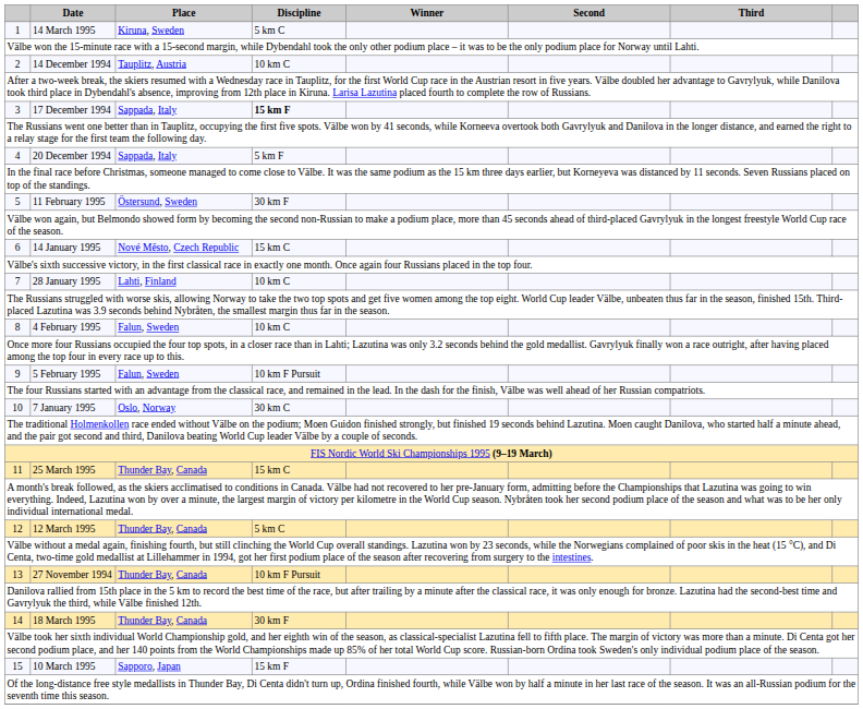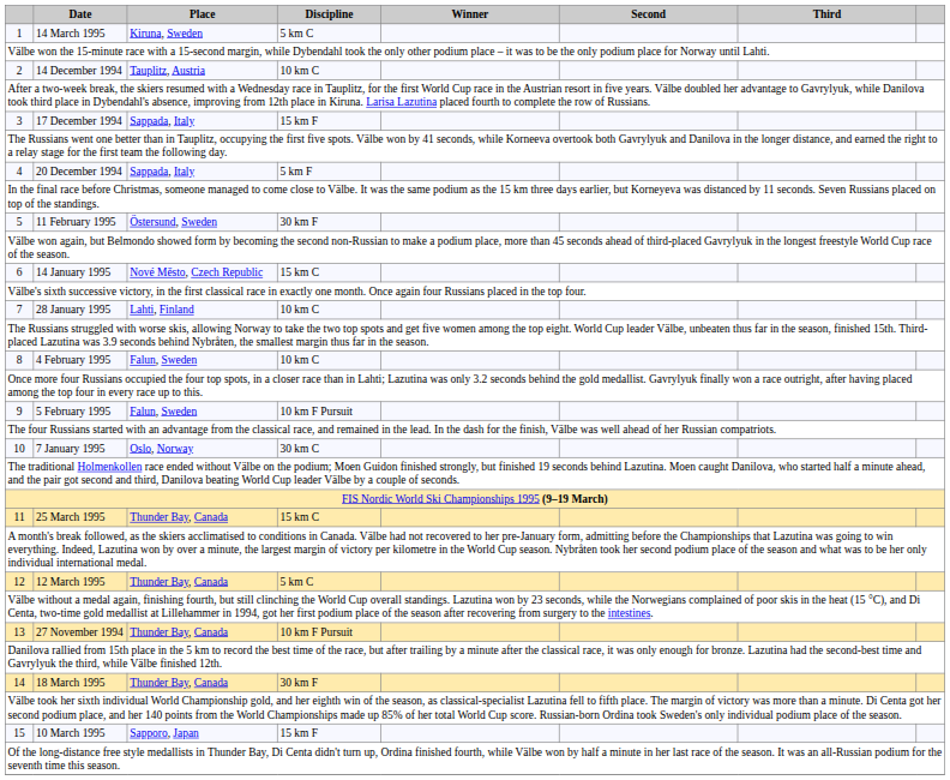3 | Discipline: bold -> normal
